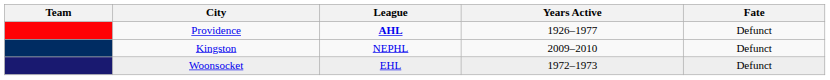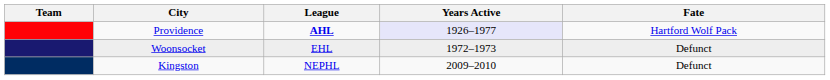Providence | Years Active: no background -> lavender background
Providence | Fate: Defunct -> Hartford Wolf Pack
rows swapped: Woonsocket <-> Kingston
